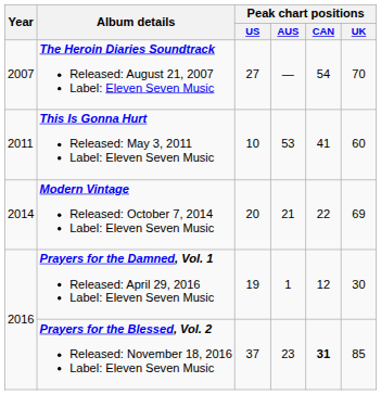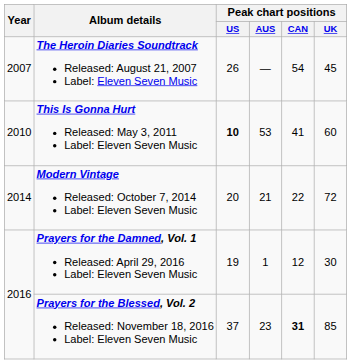row 3 | Peak chart positions / US: 27 -> 26
row 3 | Peak chart positions / UK: 70 -> 45
row 4 | Year: 2011 -> 2010
row 4 | Peak chart positions / US: normal -> bold
row 5 | Peak chart positions / UK: 69 -> 72
